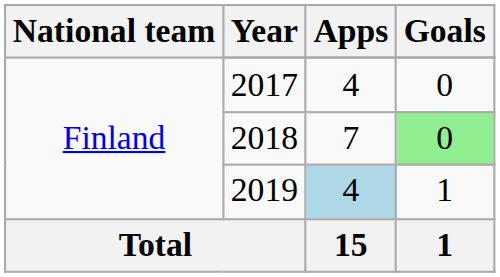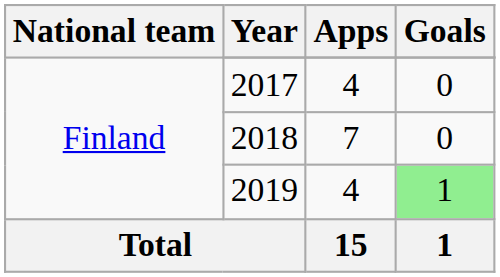2018 | Goals: lightgreen background -> no background
2019 | Apps: lightblue background -> no background
2019 | Goals: no background -> lightgreen background
